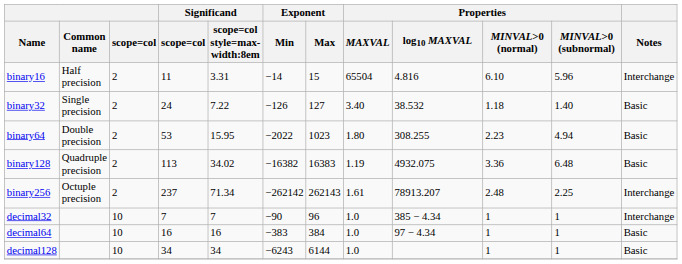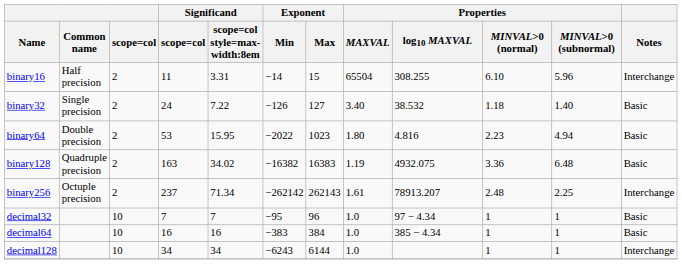binary16 | Properties / log10 MAXVAL: 4.816 -> 308.255
binary64 | Properties / log10 MAXVAL: 308.255 -> 4.816
binary128 | Significand / scope=col: 113 -> 163
decimal32 | Exponent / Min: −90 -> −95
decimal32 | Properties / log10 MAXVAL: 385 − 4.34 -> 97 − 4.34
decimal32 | Notes: Interchange -> Basic
decimal64 | Properties / log10 MAXVAL: 97 − 4.34 -> 385 − 4.34
decimal128 | Notes: Basic -> Interchange
